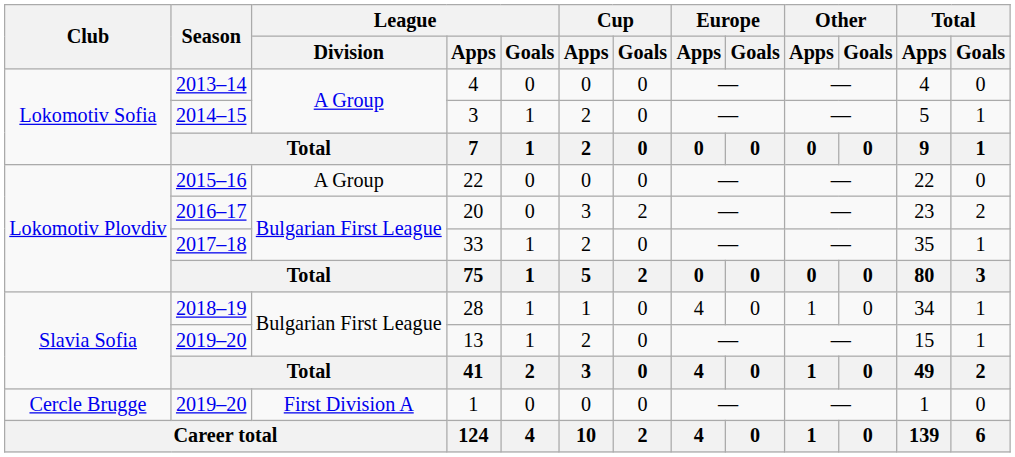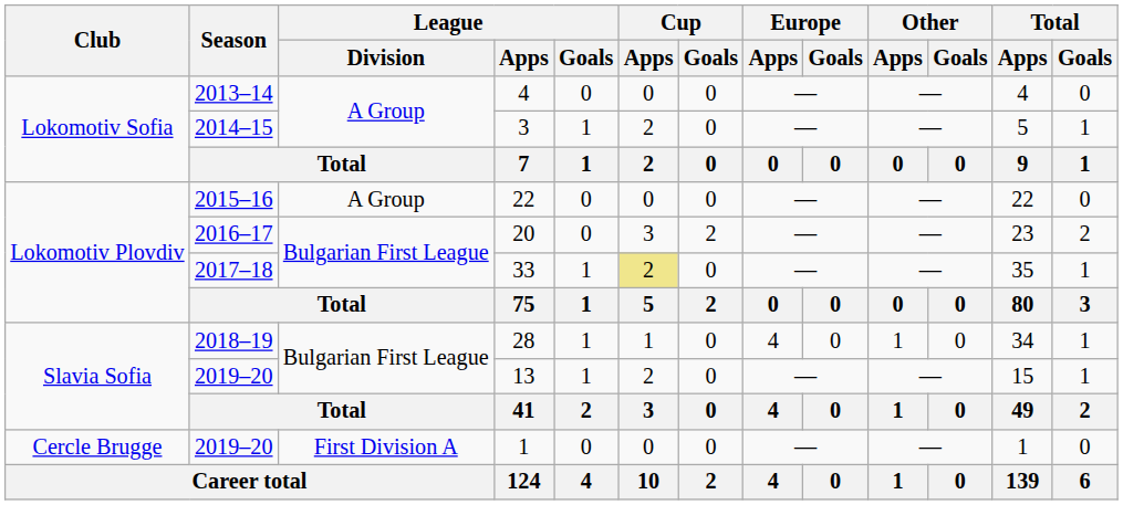33 | Cup / Apps: no background -> khaki background
